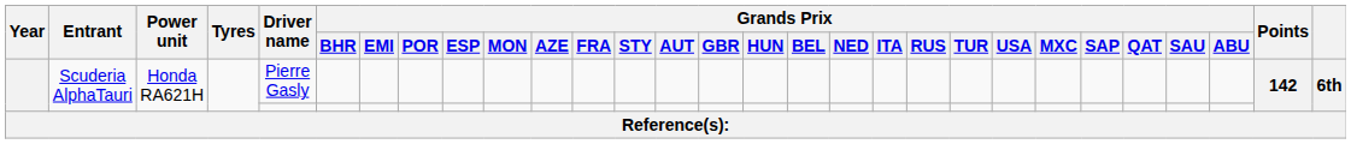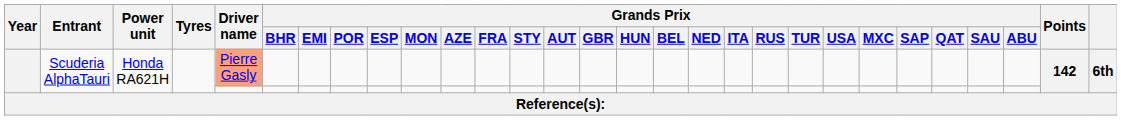row 3 | Driver name: no background -> lightsalmon background
